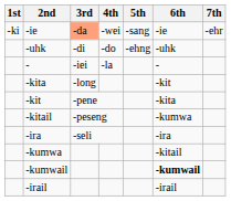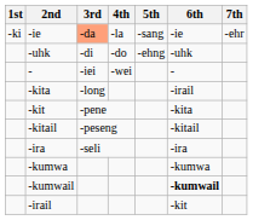row 2 | 4th: -wei -> -la
row 4 | 4th: -la -> -wei
row 5 | 6th: -kit -> -irail
row 7 | 6th: -kumwa -> -kitail
row 9 | 6th: -kitail -> -kumwa
row 11 | 6th: -irail -> -kit
